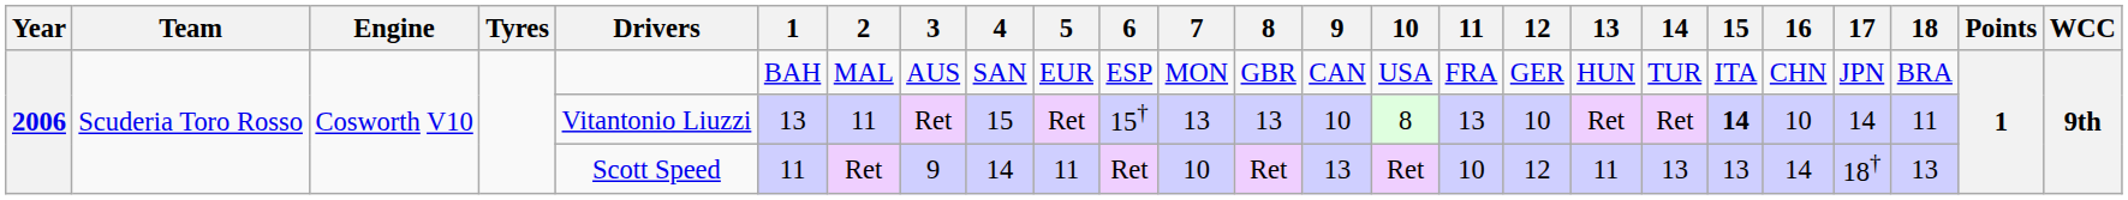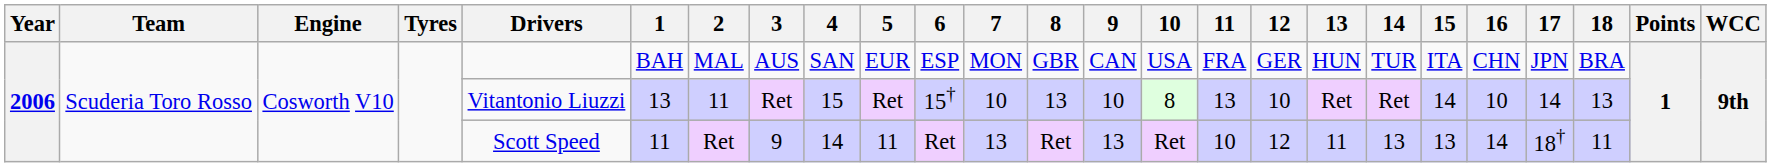row 3 | 7: 13 -> 10
row 3 | 15: bold -> normal
row 3 | 18: 11 -> 13
row 4 | 7: 10 -> 13
row 4 | 18: 13 -> 11
